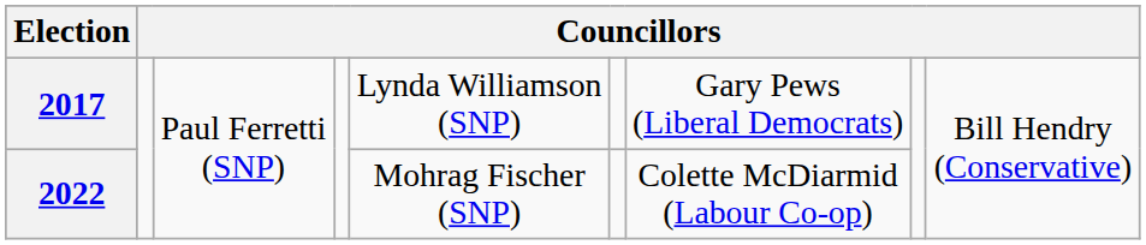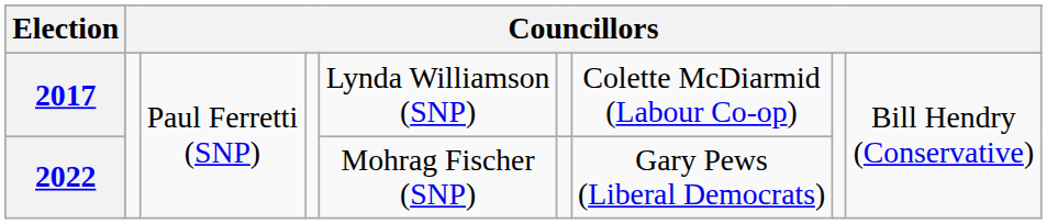2017 | column 7: Gary Pews (Liberal Democrats) -> Colette McDiarmid (Labour Co-op)
2022 | column 7: Colette McDiarmid (Labour Co-op) -> Gary Pews (Liberal Democrats)
